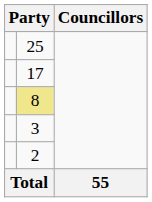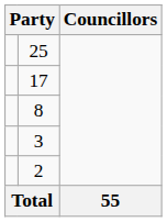8 | column 2: khaki background -> no background
